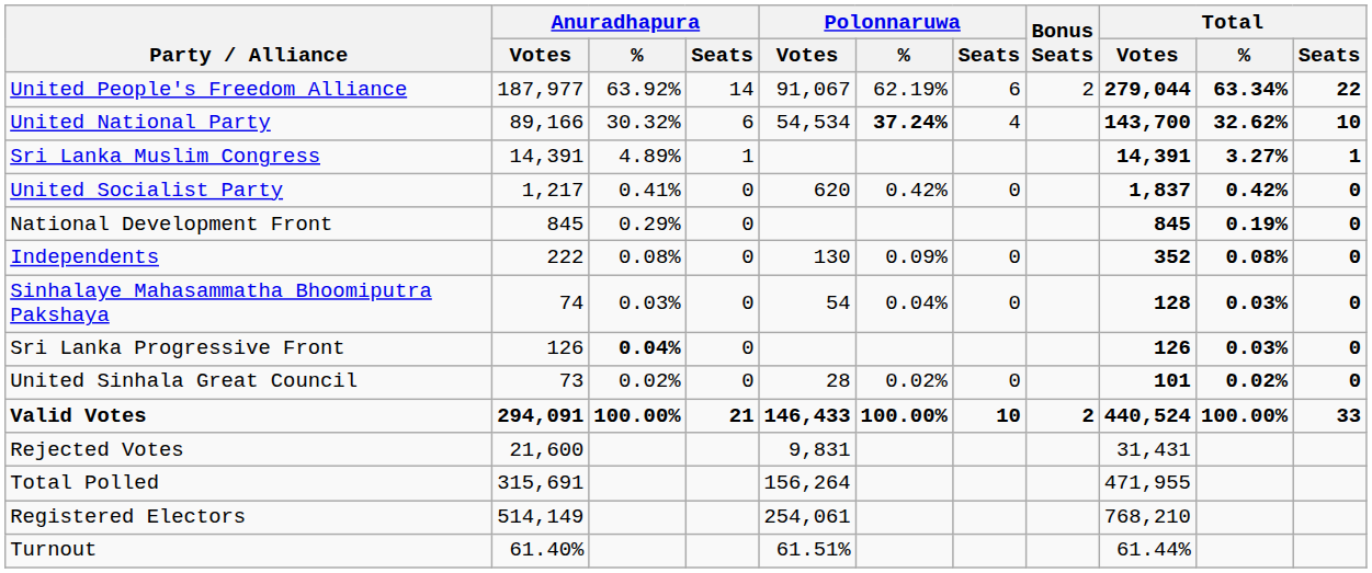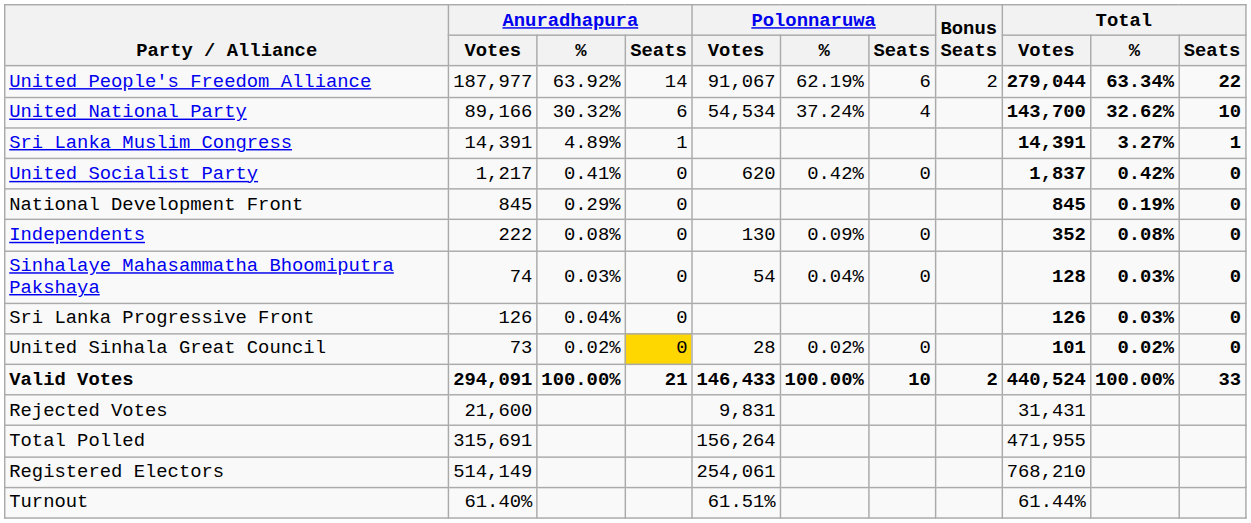United National Party | Polonnaruwa / %: bold -> normal
Sri Lanka Progressive Front | Anuradhapura / %: bold -> normal
United Sinhala Great Council | Anuradhapura / Seats: no background -> gold background
